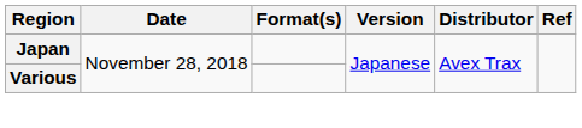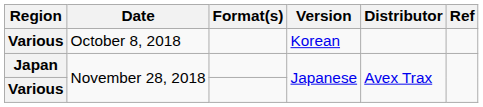+ row: Various | October 8, 2018 | Korean
